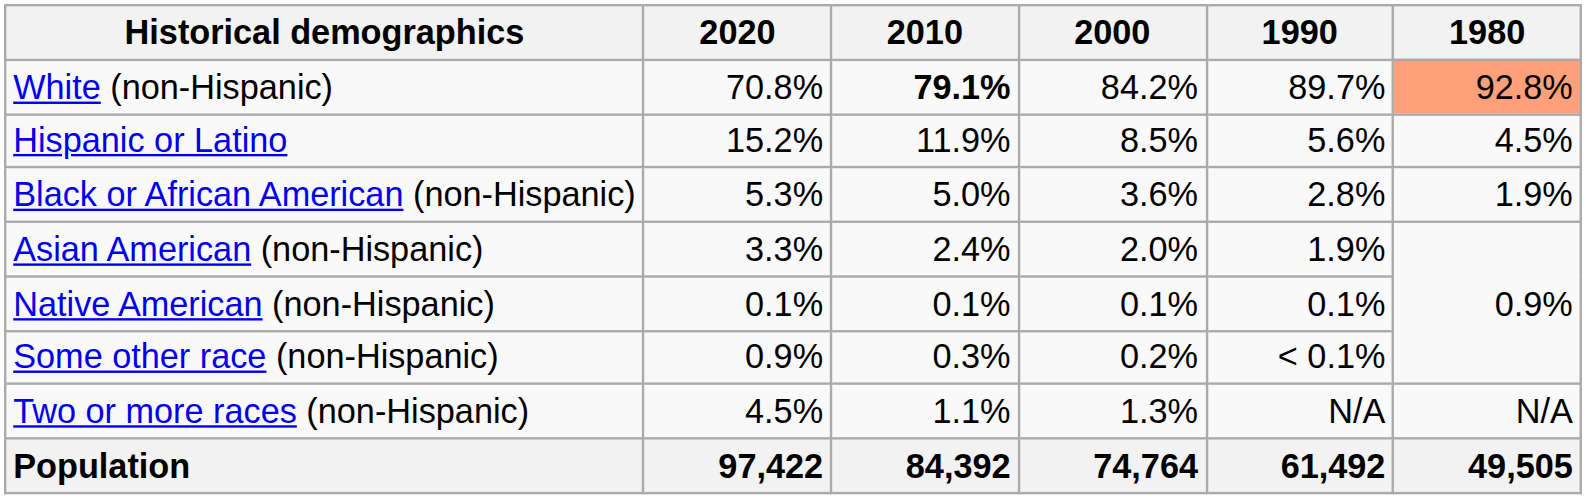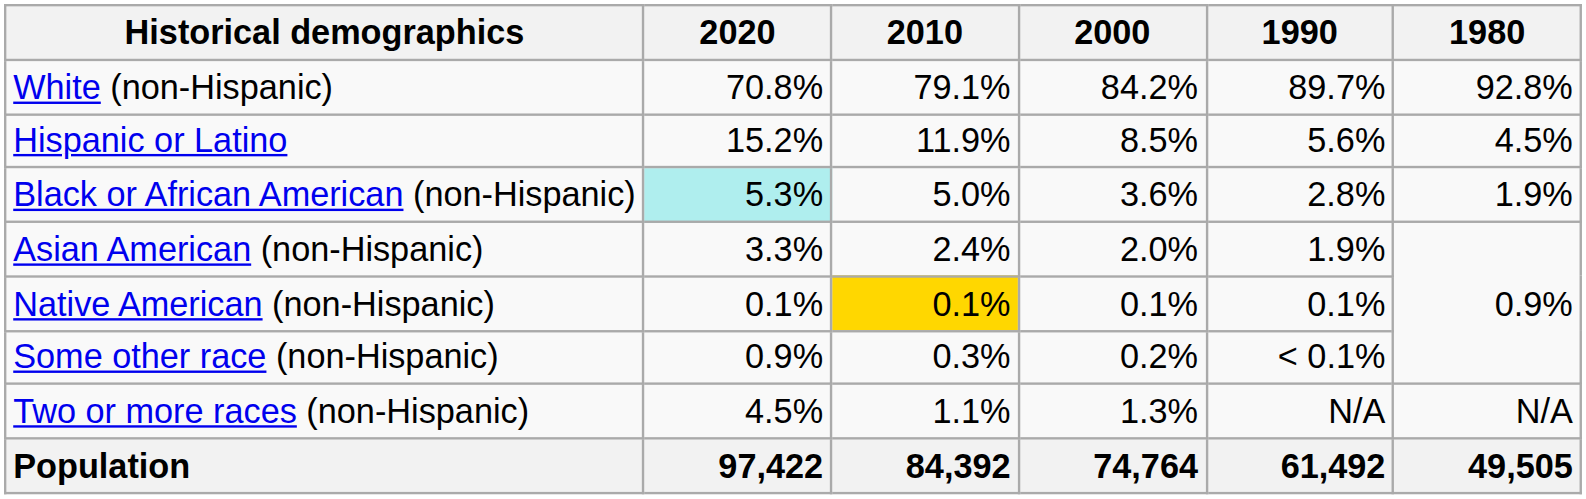White (non-Hispanic) | 2010: bold -> normal
White (non-Hispanic) | 1980: lightsalmon background -> no background
Black or African American (non-Hispanic) | 2020: no background -> paleturquoise background
Native American (non-Hispanic) | 2010: no background -> gold background
